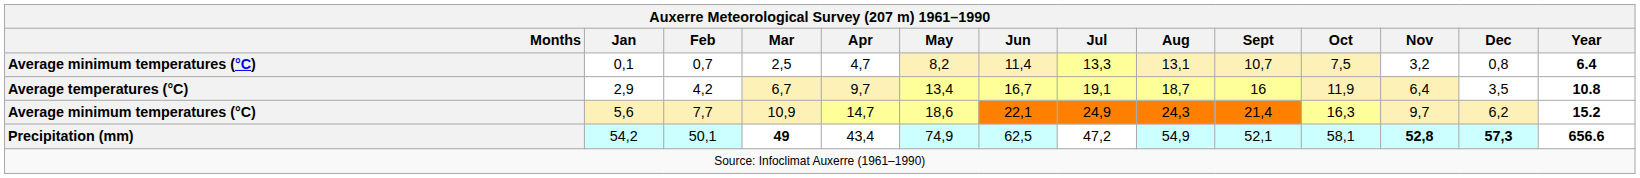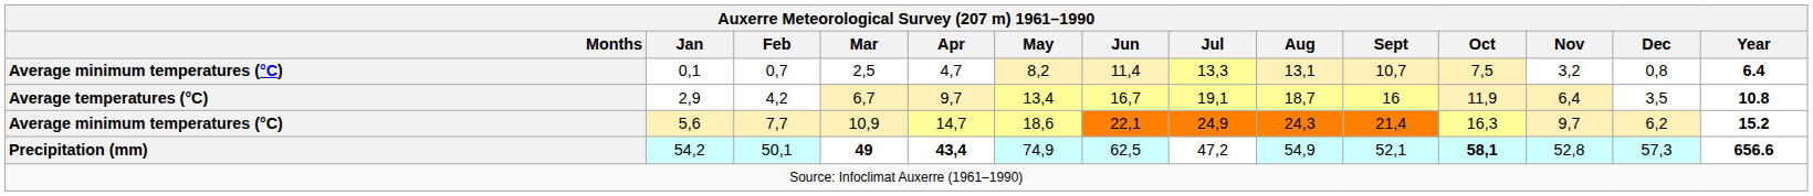54,2 | Apr: normal -> bold
54,2 | Oct: normal -> bold
54,2 | Nov: bold -> normal
54,2 | Dec: bold -> normal
